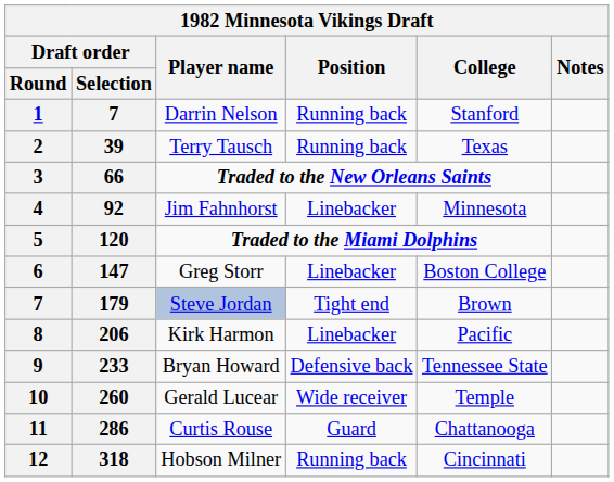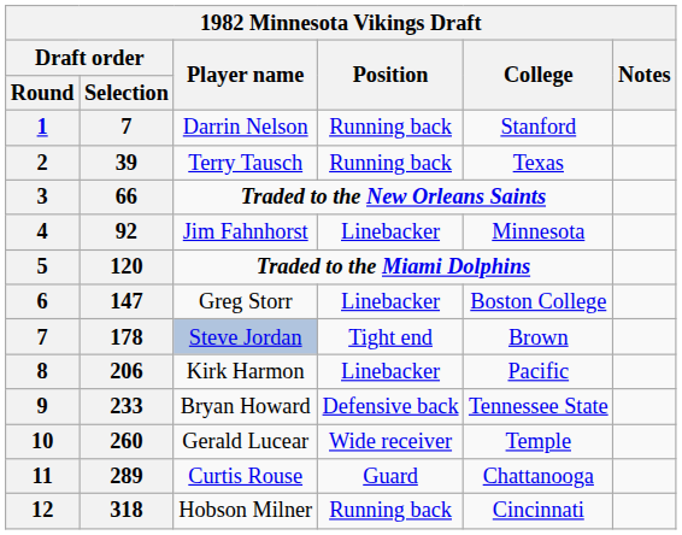Steve Jordan | Draft order / Selection: 179 -> 178
Curtis Rouse | Draft order / Selection: 286 -> 289
